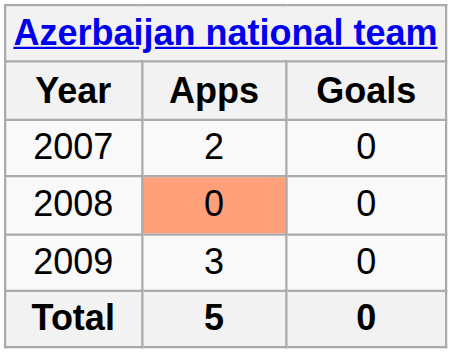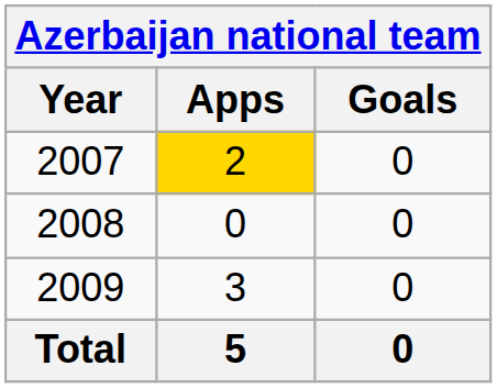2007 | Apps: no background -> gold background
2008 | Apps: lightsalmon background -> no background
